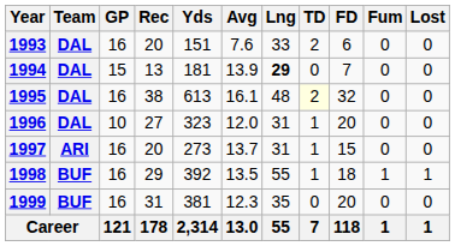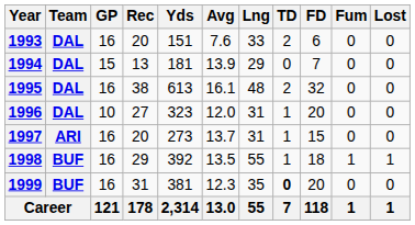1994 | Lng: bold -> normal
1995 | TD: lightyellow background -> no background
1999 | TD: normal -> bold
